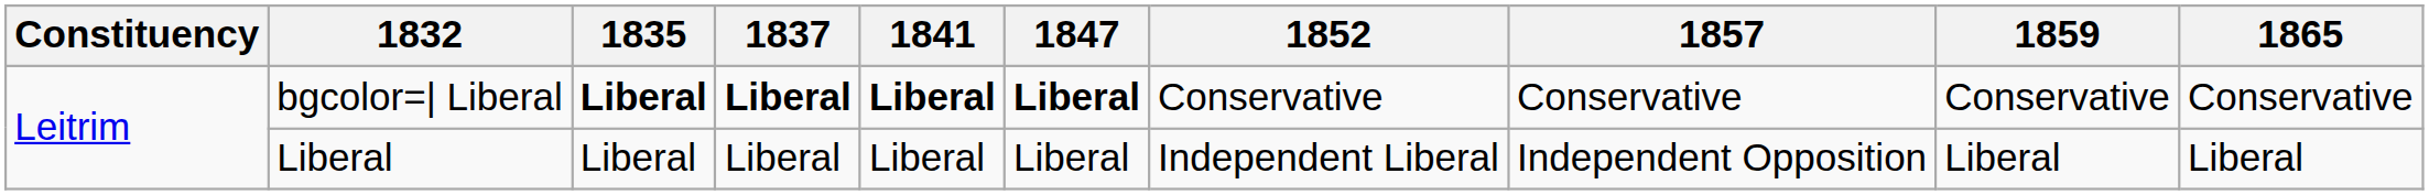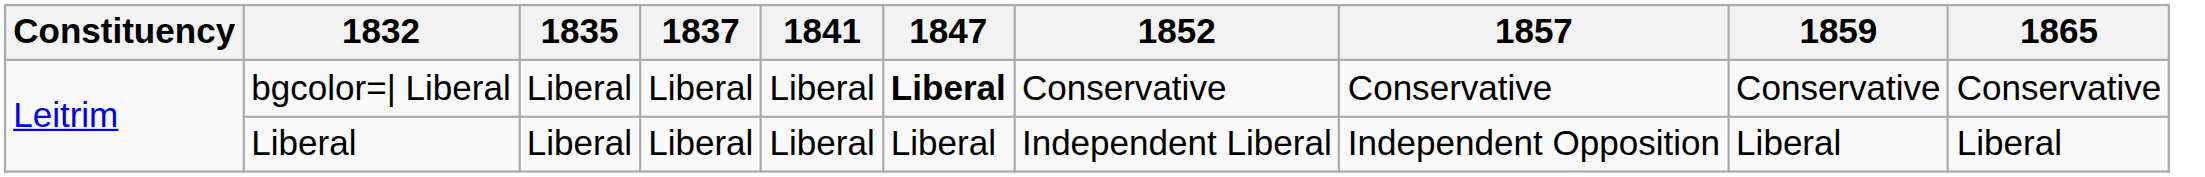bgcolor=| Liberal | 1835: bold -> normal
bgcolor=| Liberal | 1837: bold -> normal
bgcolor=| Liberal | 1841: bold -> normal
